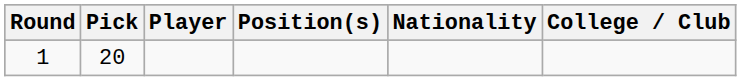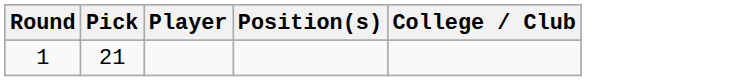- column: Nationality
1 | Pick: 20 -> 21
